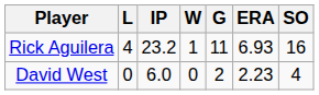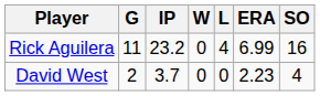columns swapped: G <-> L
Rick Aguilera | W: 1 -> 0
Rick Aguilera | ERA: 6.93 -> 6.99
David West | IP: 6.0 -> 3.7
